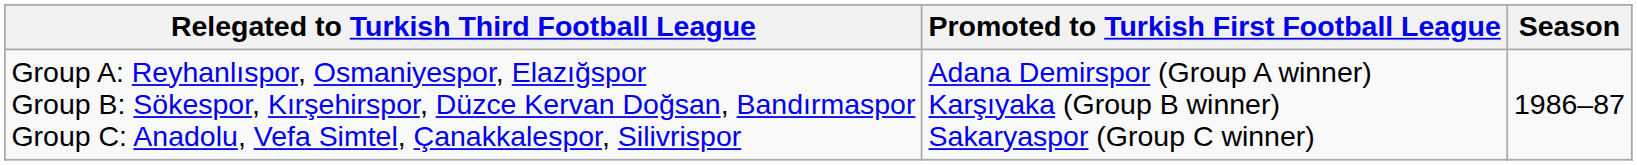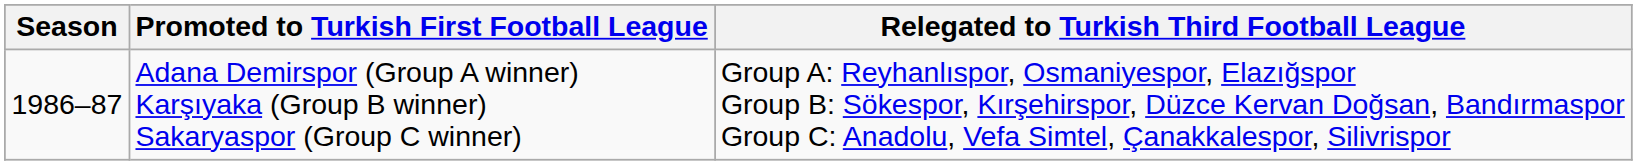columns swapped: Season <-> Relegated to Turkish Third Football League
